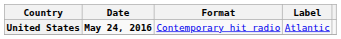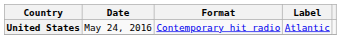United States | Date: bold -> normal
